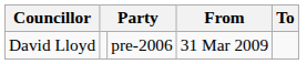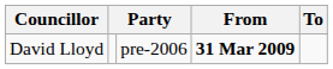David Lloyd | From: normal -> bold
